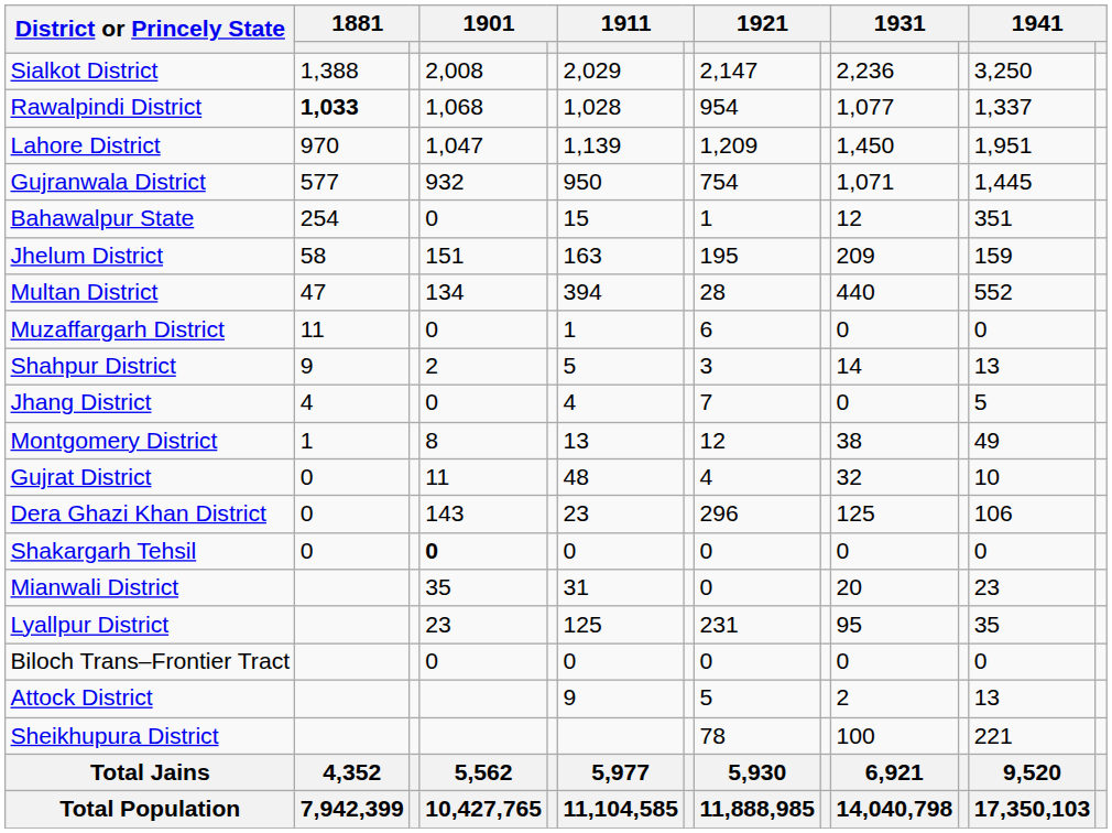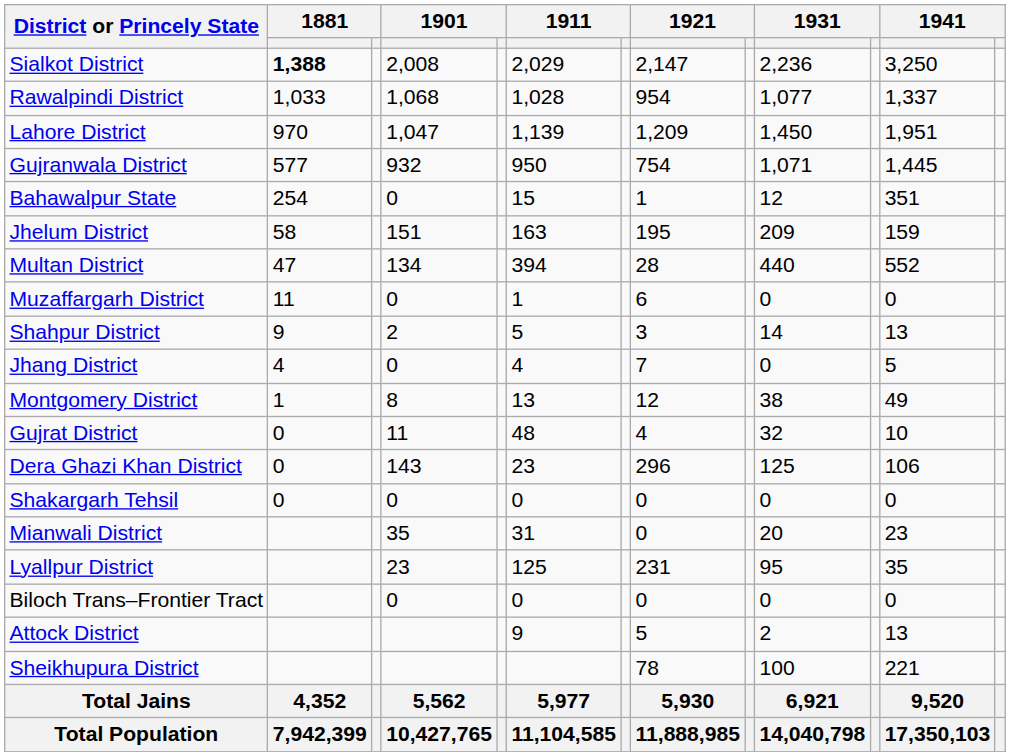Sialkot District | column 2: normal -> bold
Rawalpindi District | column 2: bold -> normal
Shakargarh Tehsil | column 4: bold -> normal
